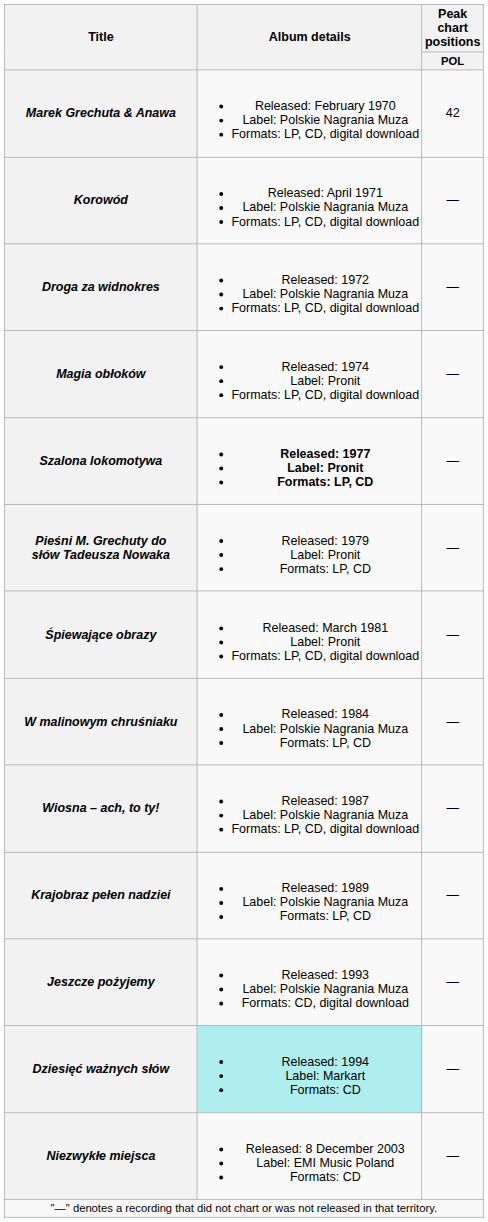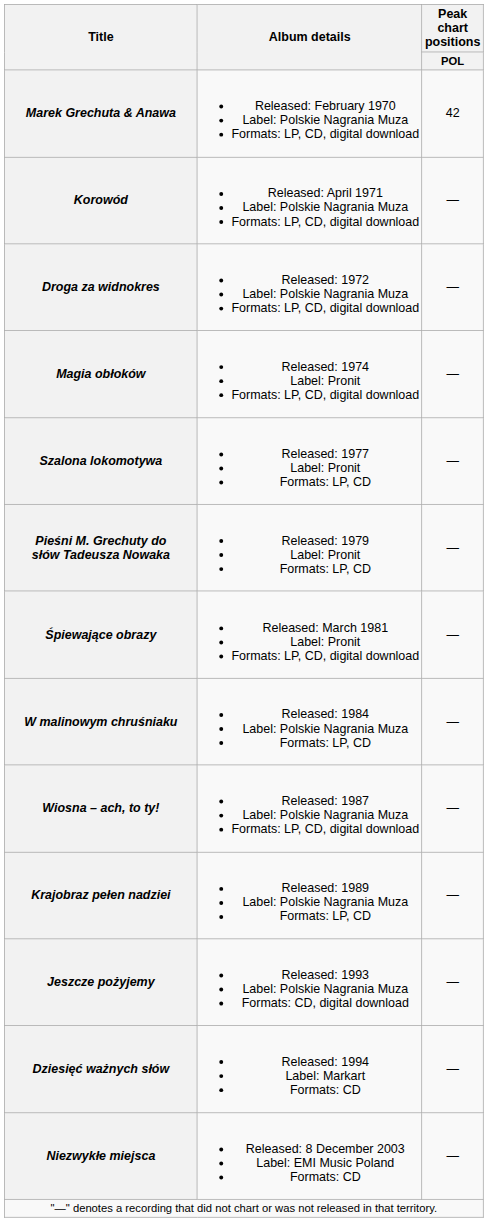Szalona lokomotywa | Album details: bold -> normal
Dziesięć ważnych słów | Album details: paleturquoise background -> no background
